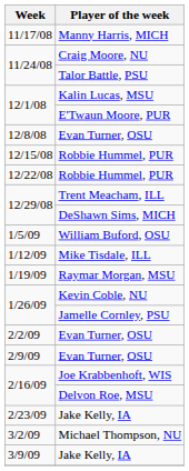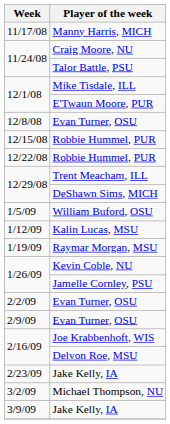row 5 | Player of the week: Kalin Lucas, MSU -> Mike Tisdale, ILL
row 13 | Player of the week: Mike Tisdale, ILL -> Kalin Lucas, MSU
